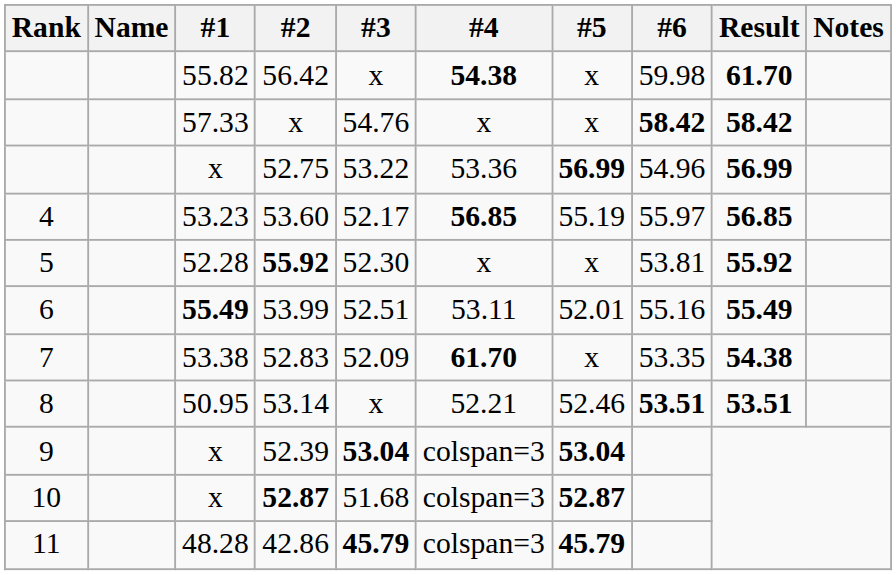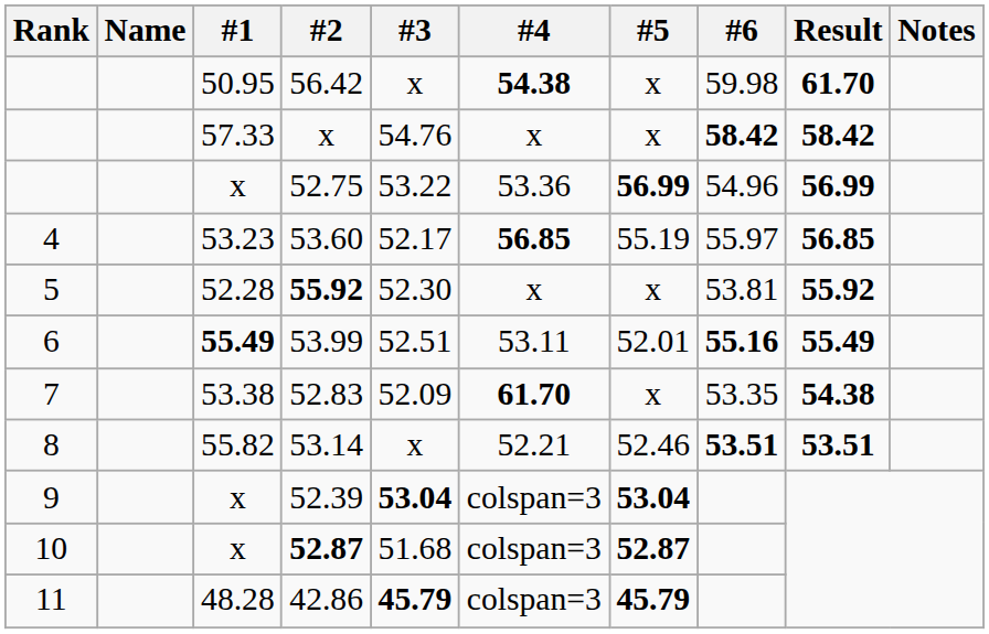56.42 | #1: 55.82 -> 50.95
53.99 | #6: normal -> bold
53.14 | #1: 50.95 -> 55.82
